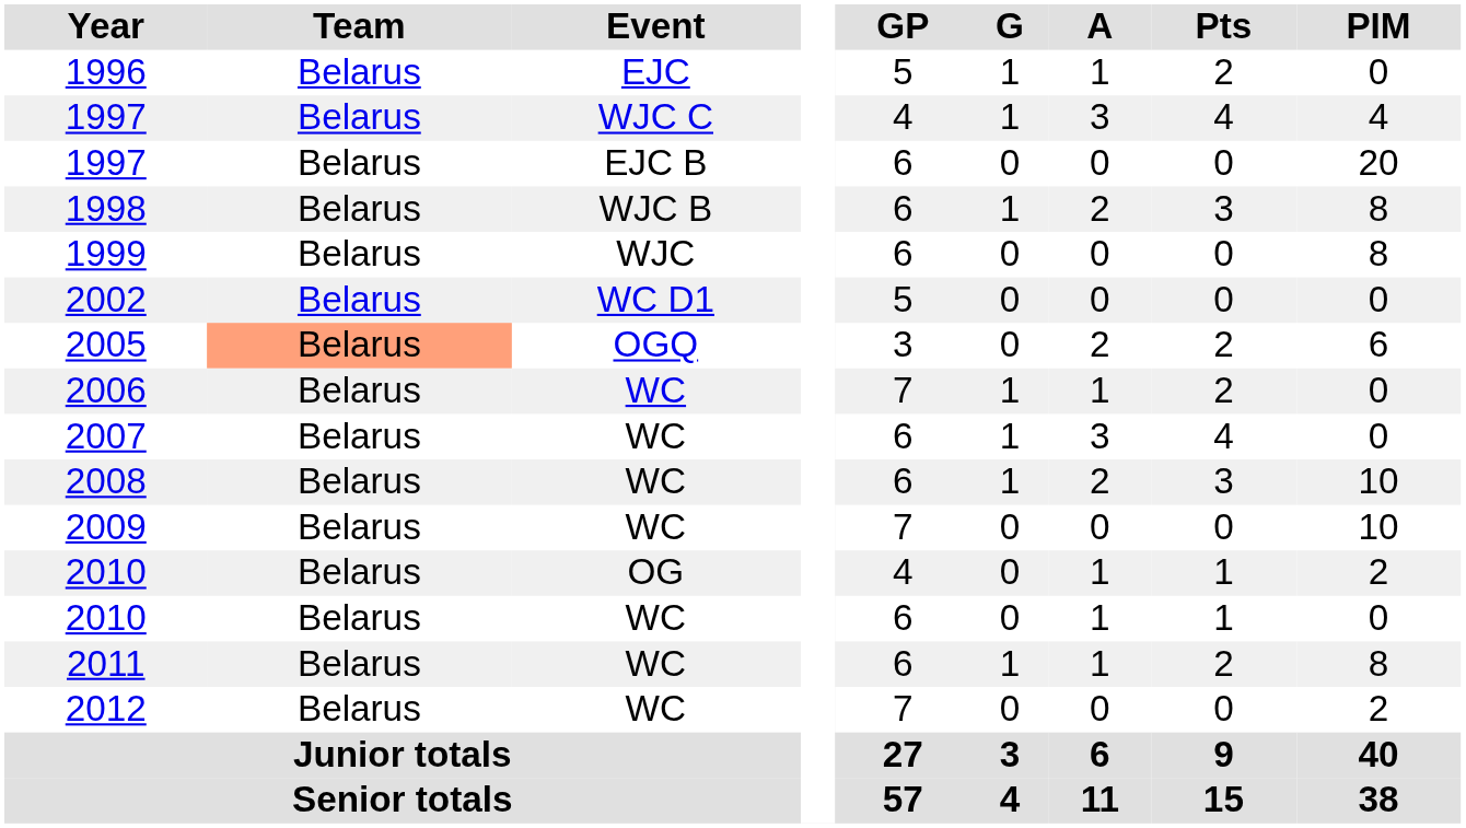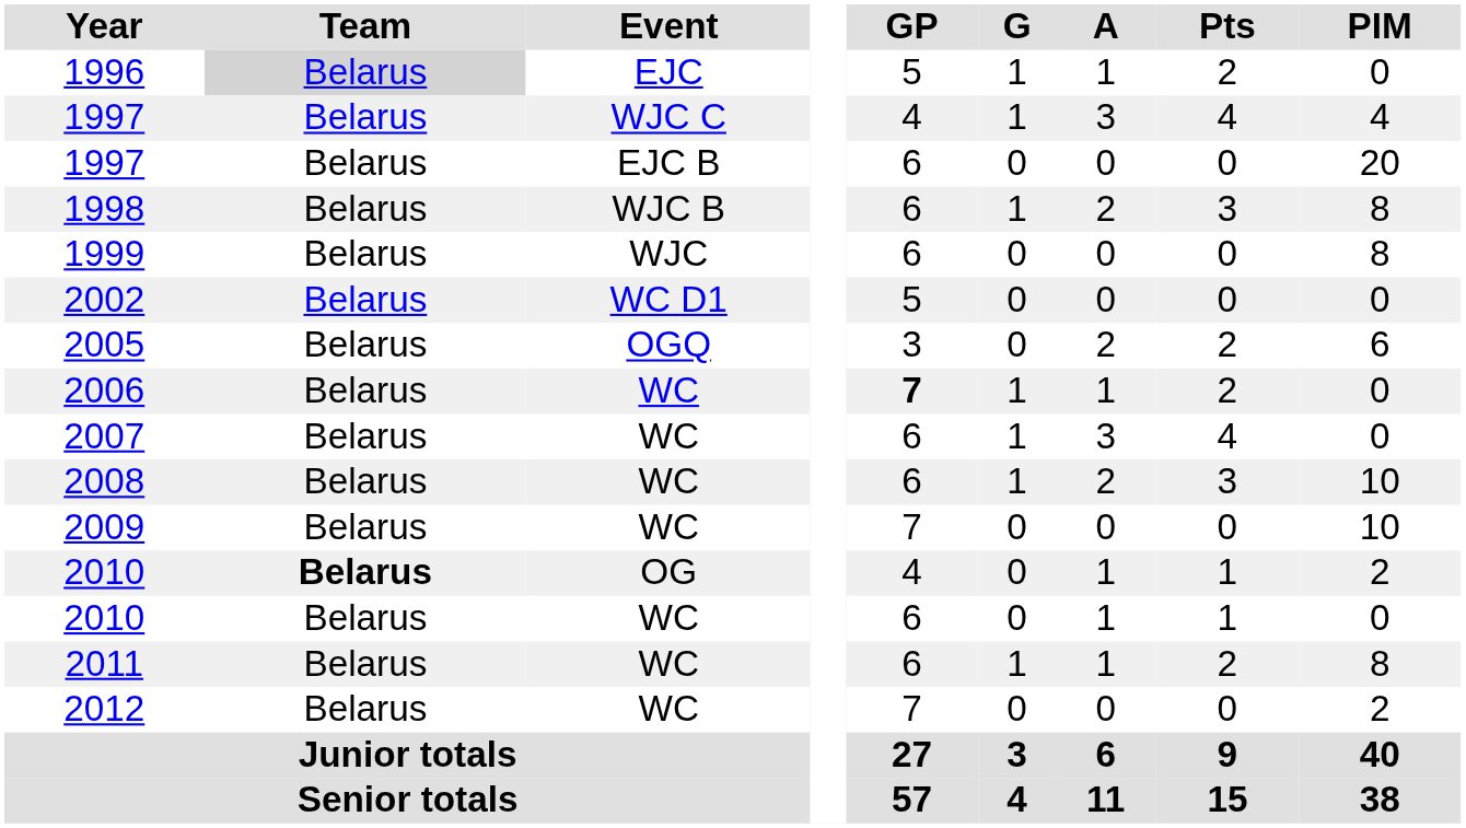1996 | Team: no background -> lightgrey background
2005 | Team: lightsalmon background -> no background
2006 | GP: normal -> bold
2010 / OG | Team: normal -> bold
